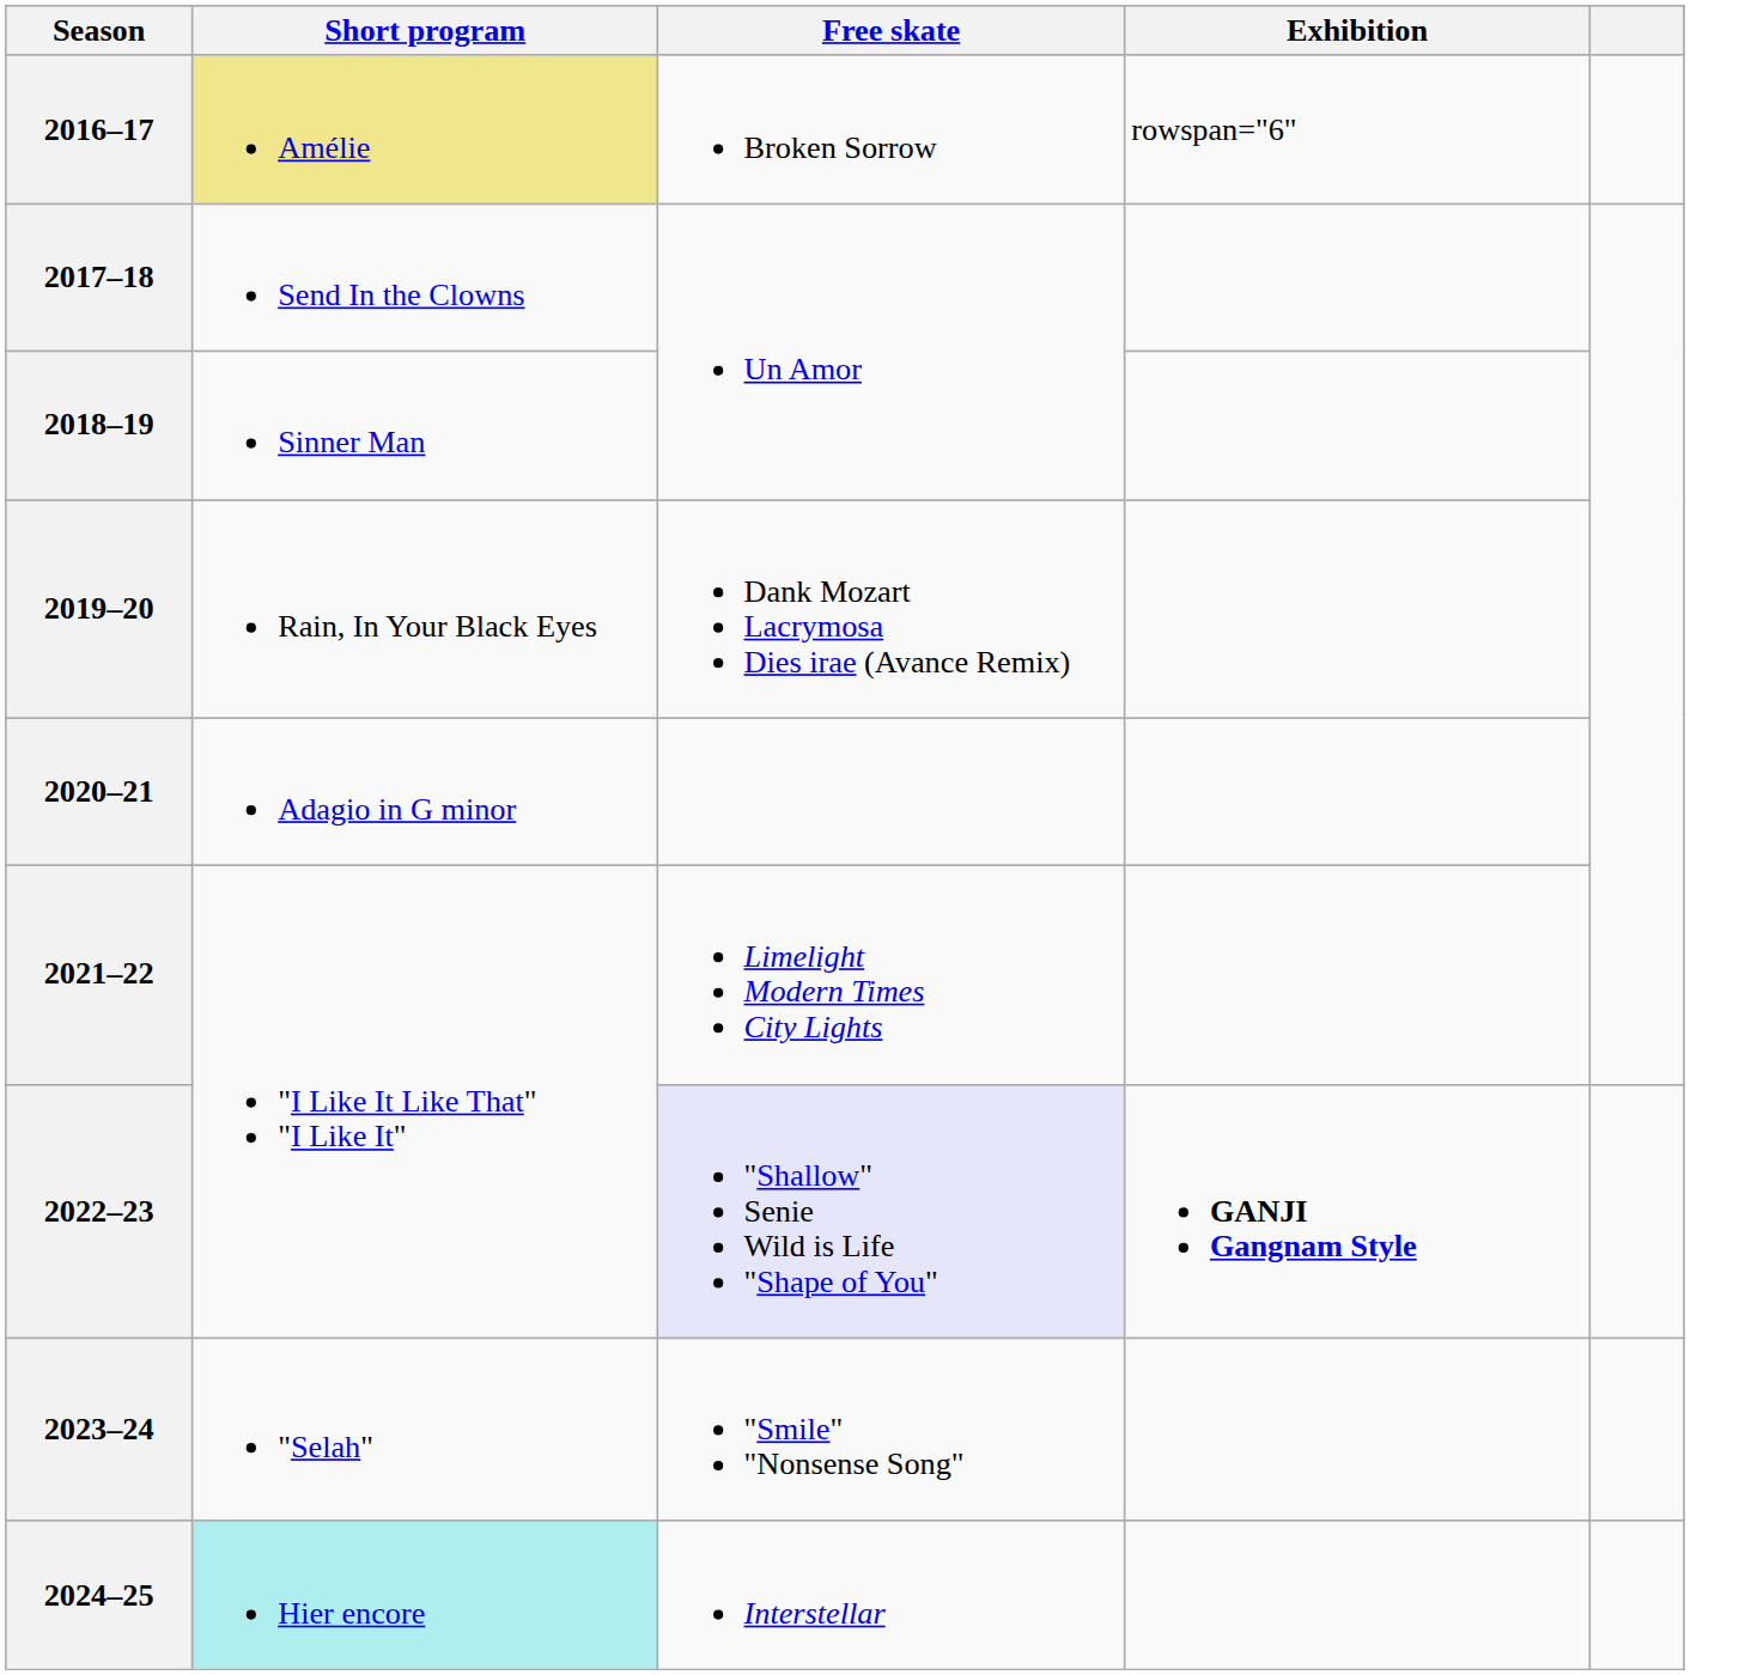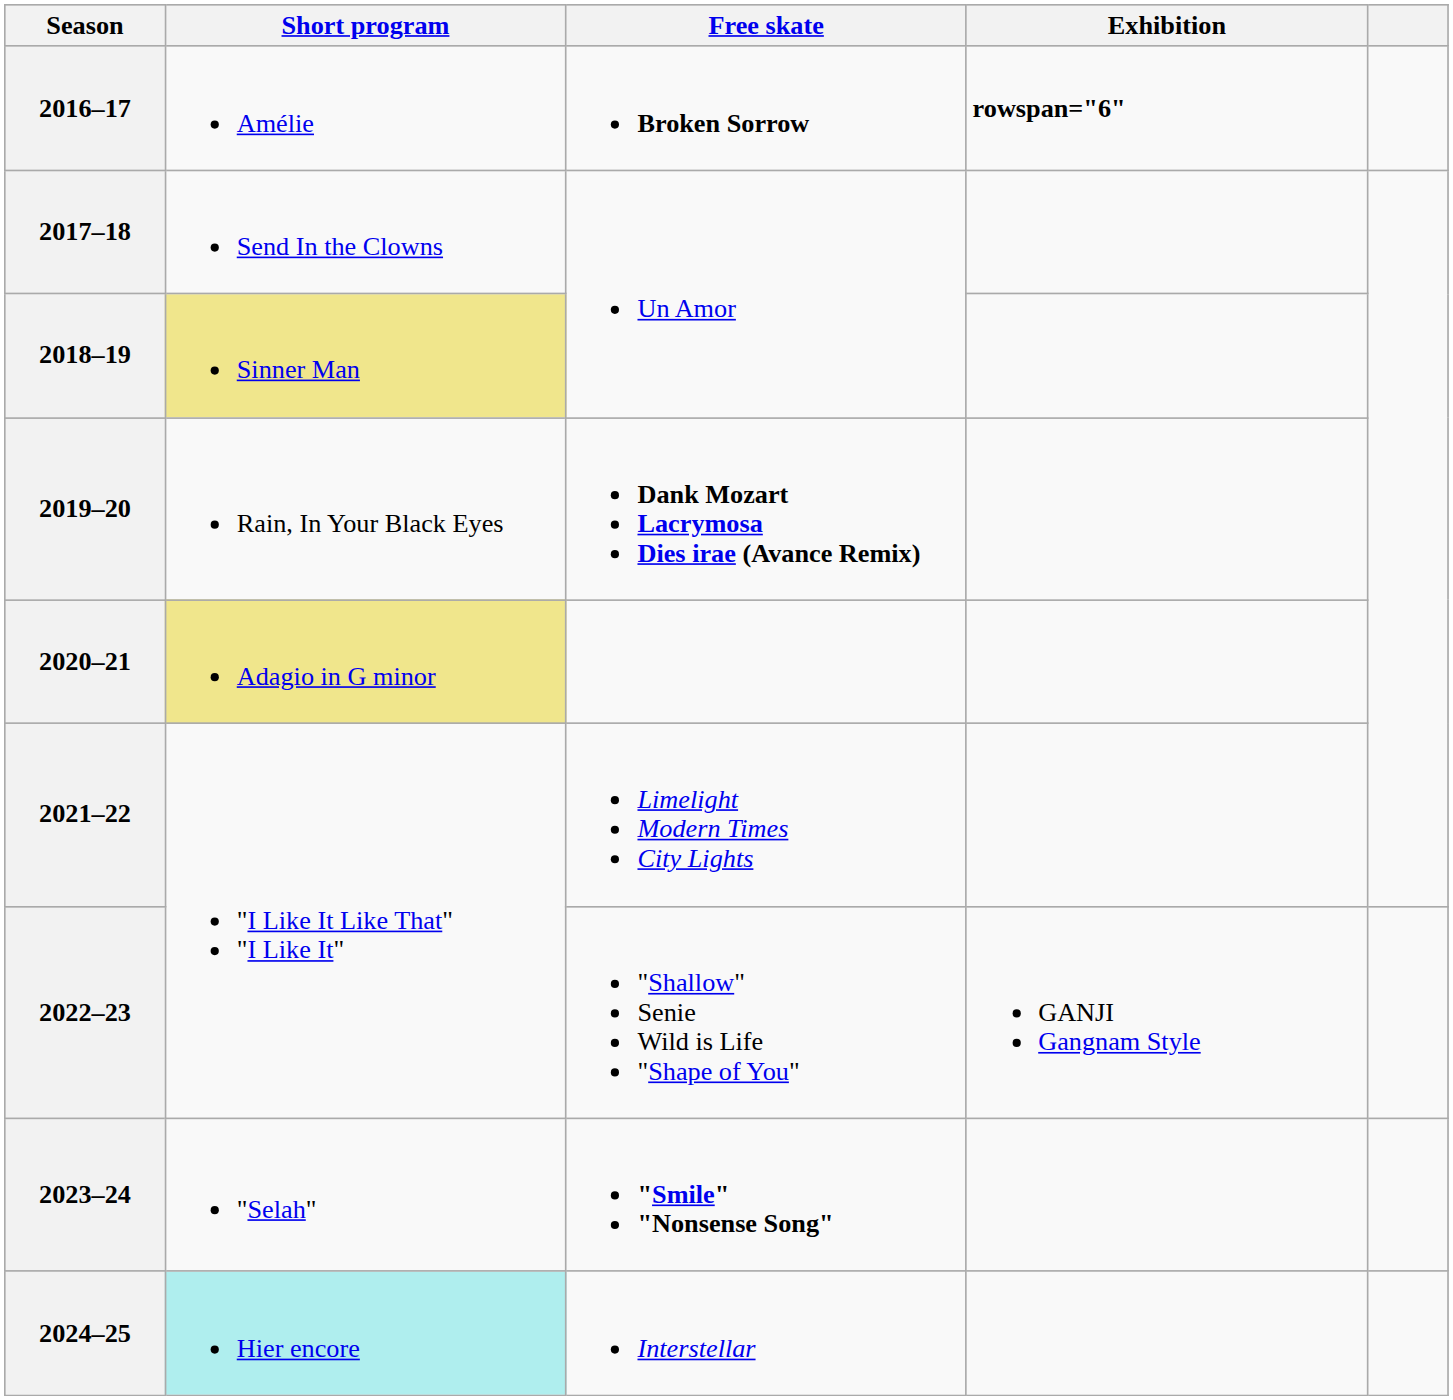2016–17 | Short program: khaki background -> no background
2016–17 | Free skate: normal -> bold
2016–17 | Exhibition: normal -> bold
2018–19 | Short program: no background -> khaki background
2019–20 | Free skate: normal -> bold
2020–21 | Short program: no background -> khaki background
2022–23 | Free skate: lavender background -> no background
2022–23 | Exhibition: bold -> normal
2023–24 | Free skate: normal -> bold
